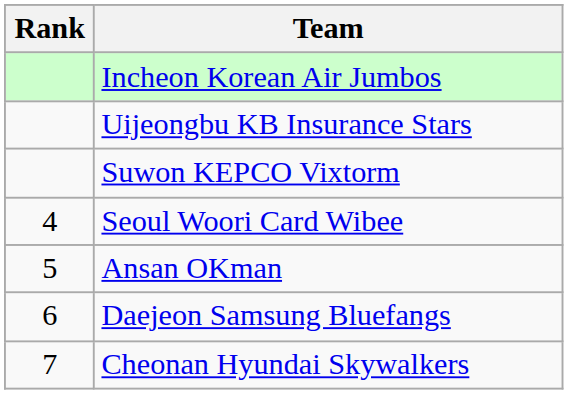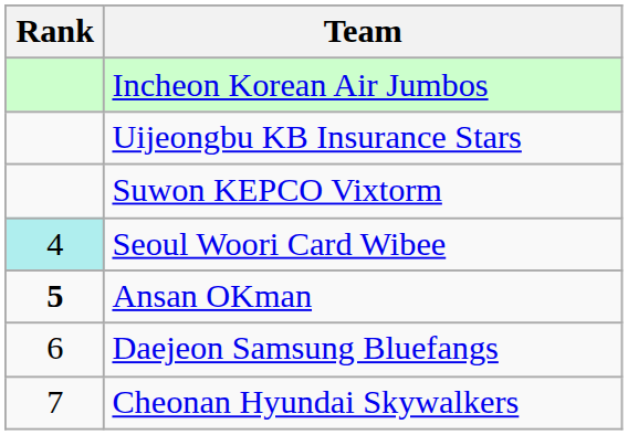Seoul Woori Card Wibee | Rank: no background -> paleturquoise background
Ansan OKman | Rank: normal -> bold
